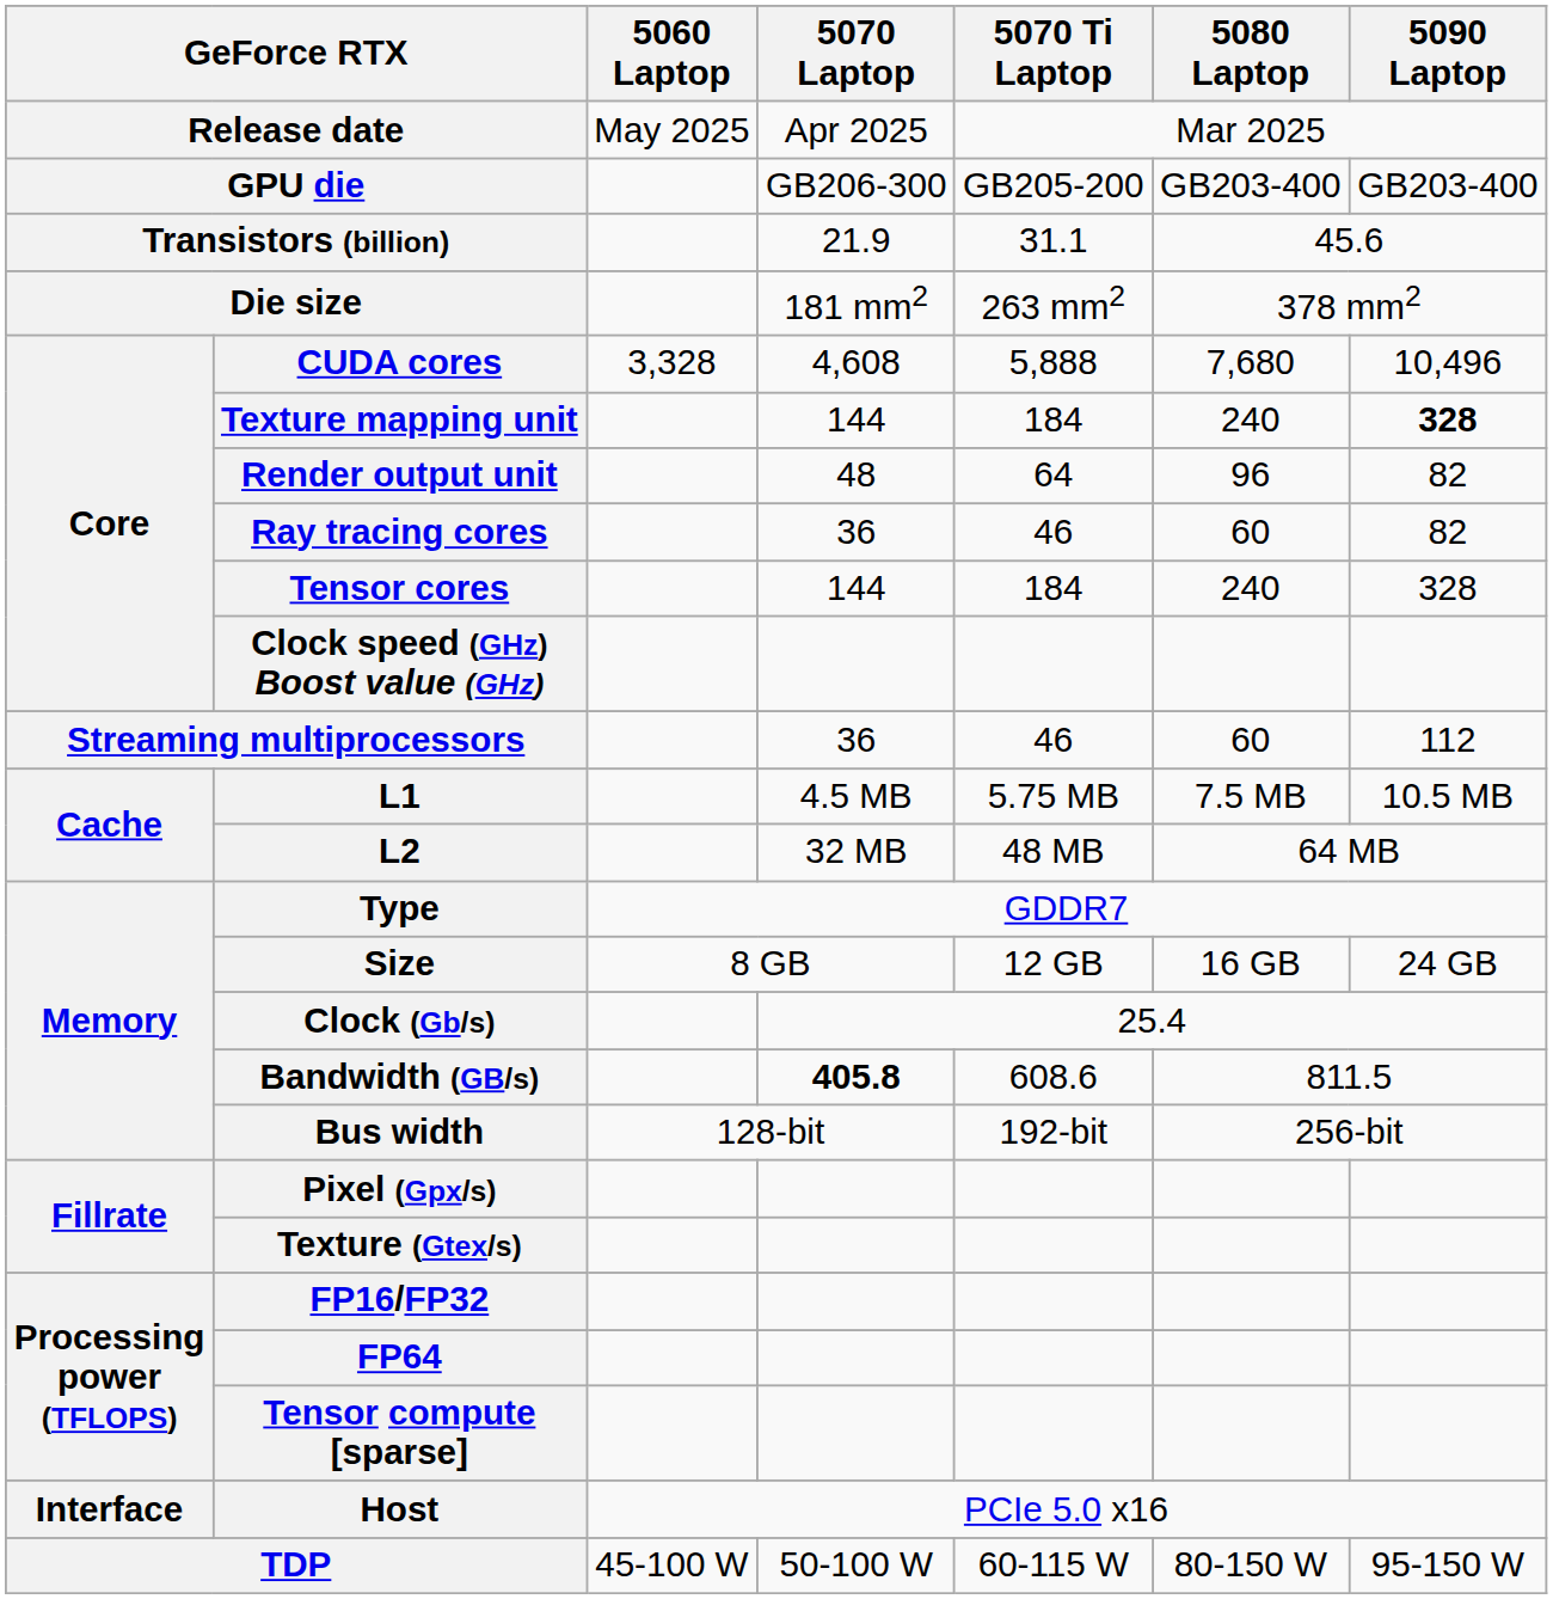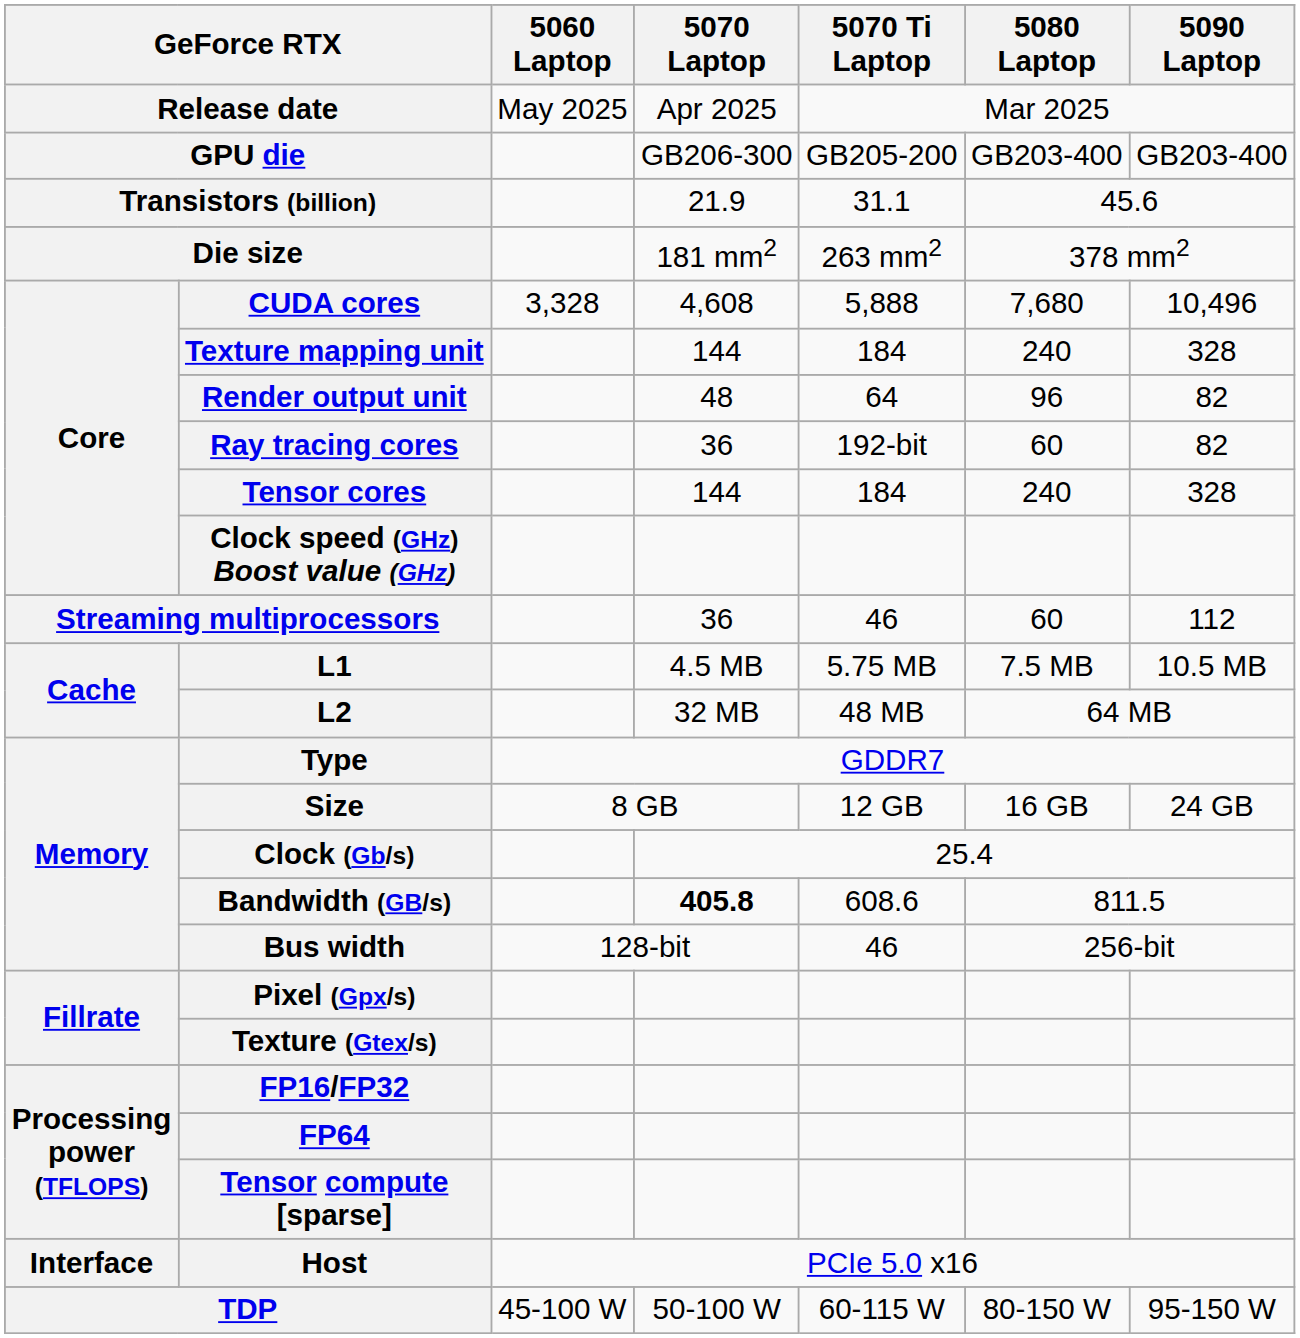Texture mapping unit | 5090 Laptop: bold -> normal
Ray tracing cores | 5070 Ti Laptop: 46 -> 192-bit
Bus width | 5070 Ti Laptop: 192-bit -> 46
